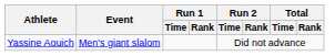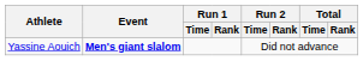Yassine Aouich | Event: normal -> bold
